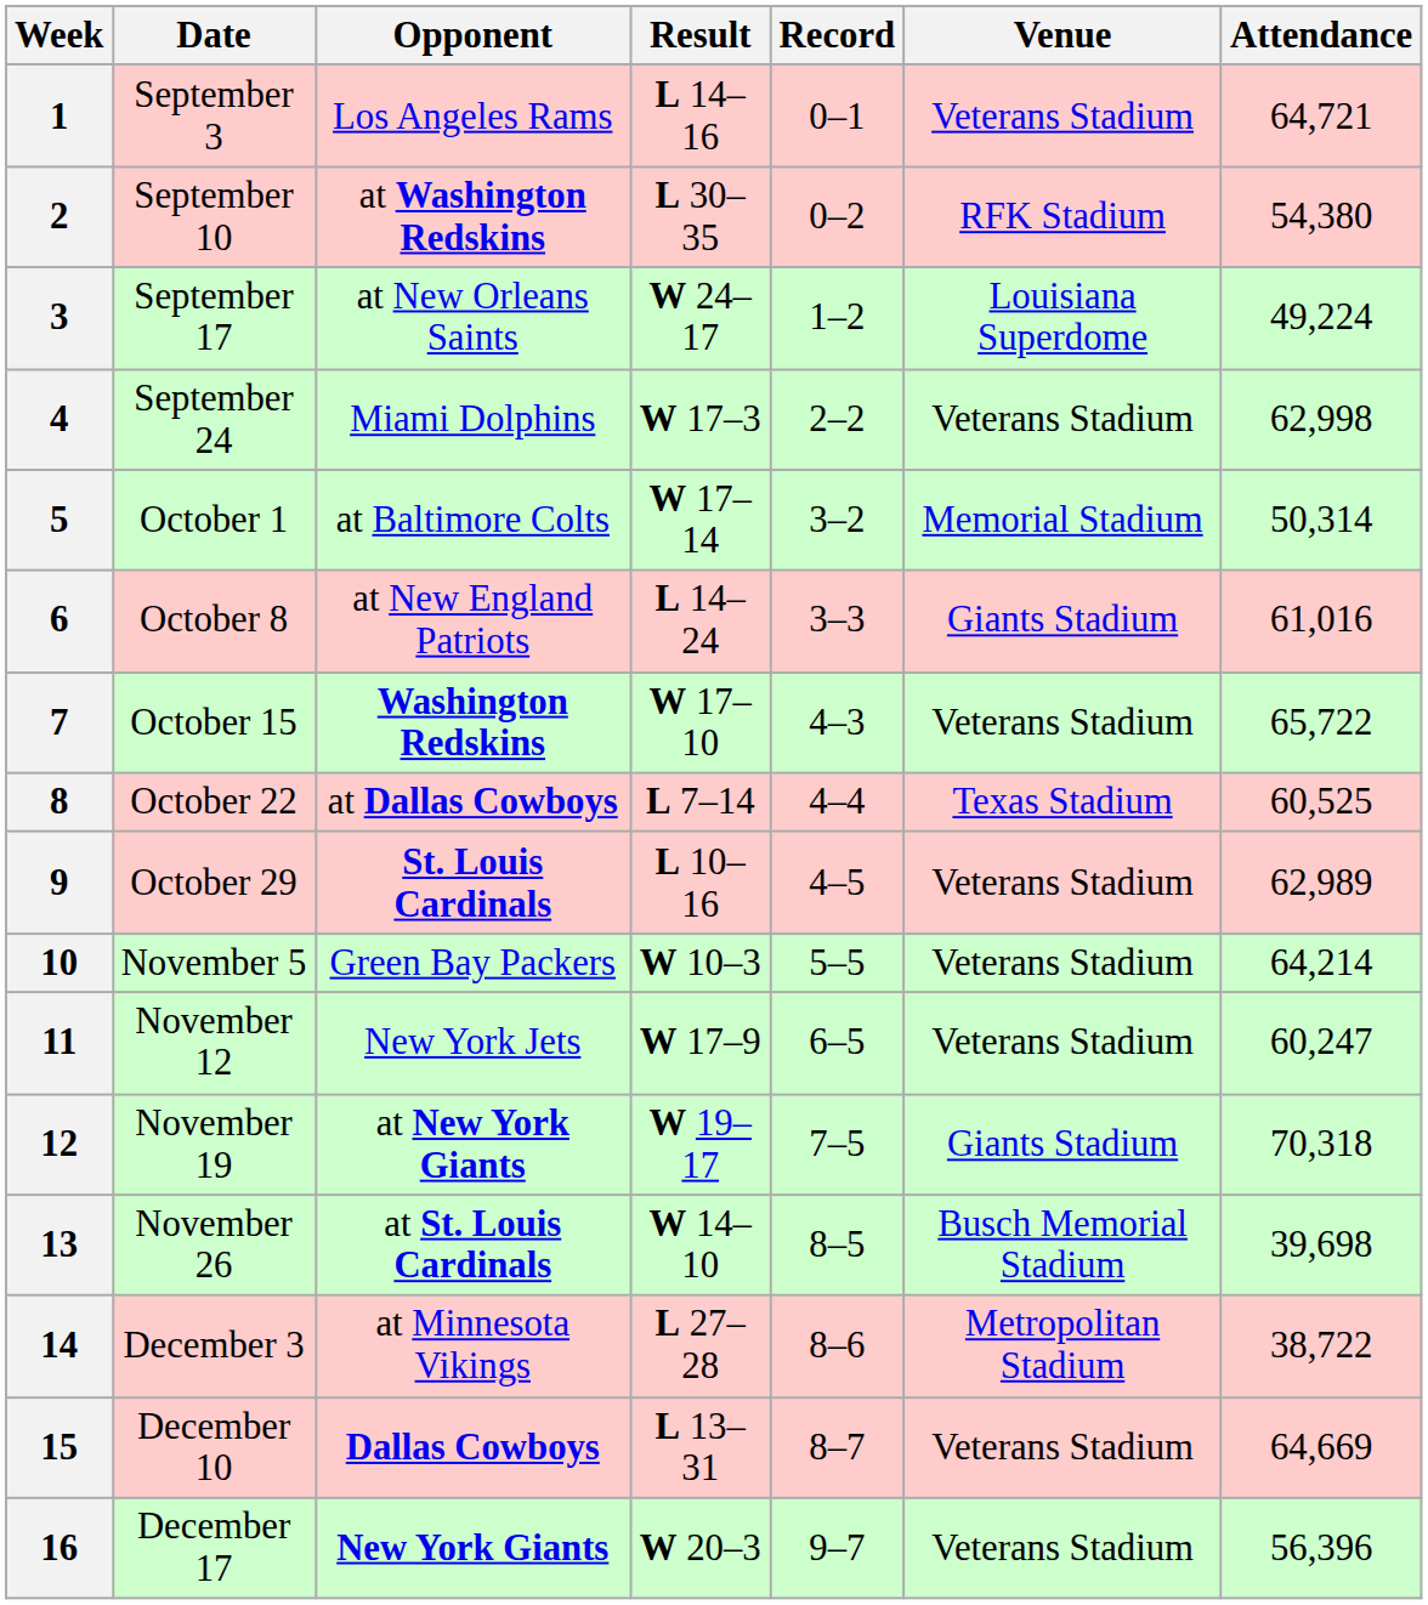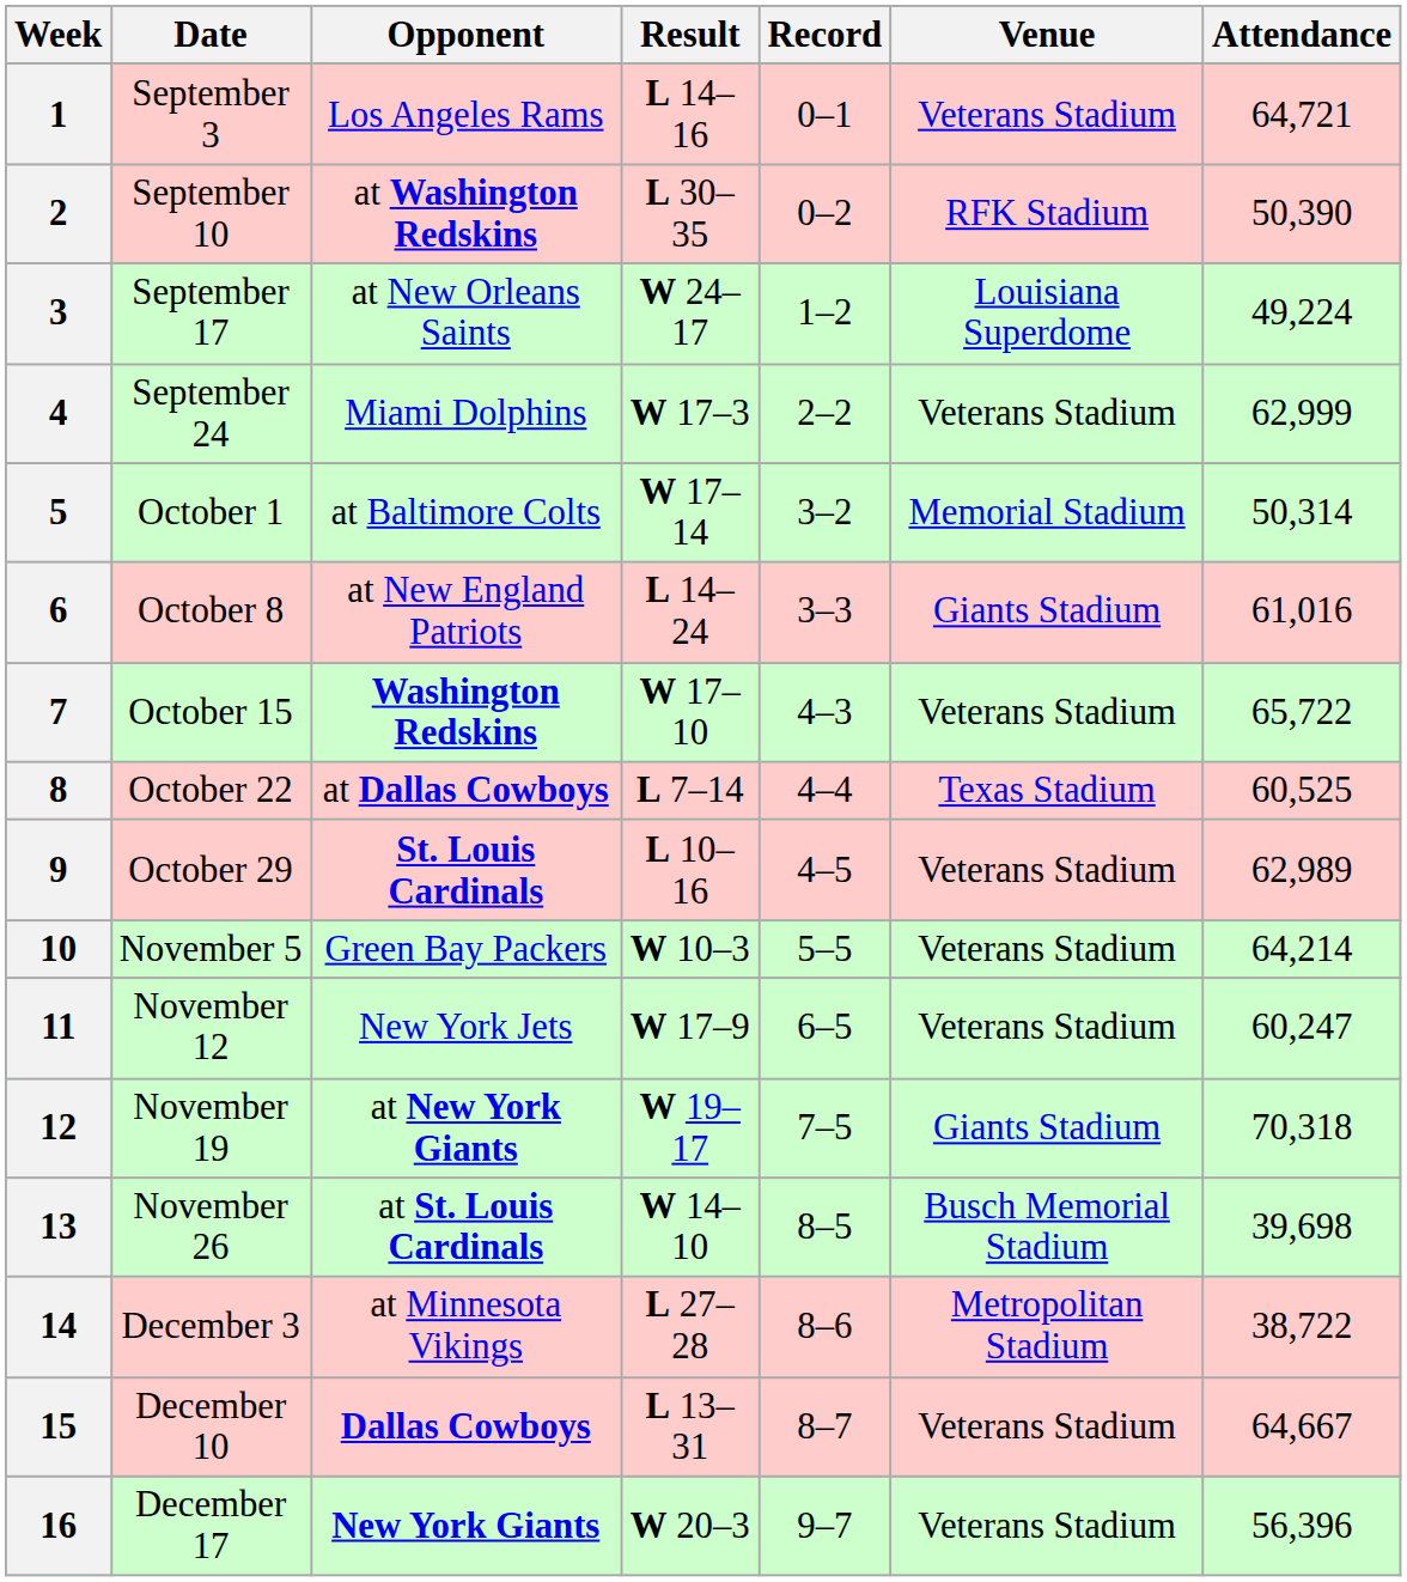2 | Attendance: 54,380 -> 50,390
4 | Attendance: 62,998 -> 62,999
15 | Attendance: 64,669 -> 64,667
